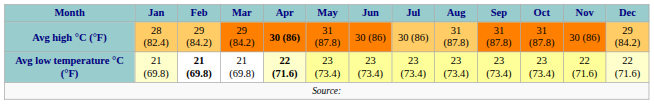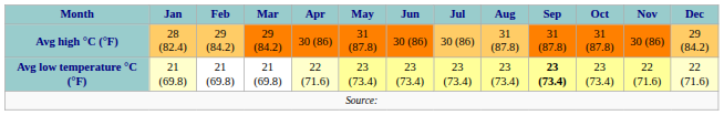Avg high °C (°F) | Apr: bold -> normal
Avg low temperature °C (°F) | Feb: bold -> normal
Avg low temperature °C (°F) | Apr: bold -> normal
Avg low temperature °C (°F) | Sep: normal -> bold
